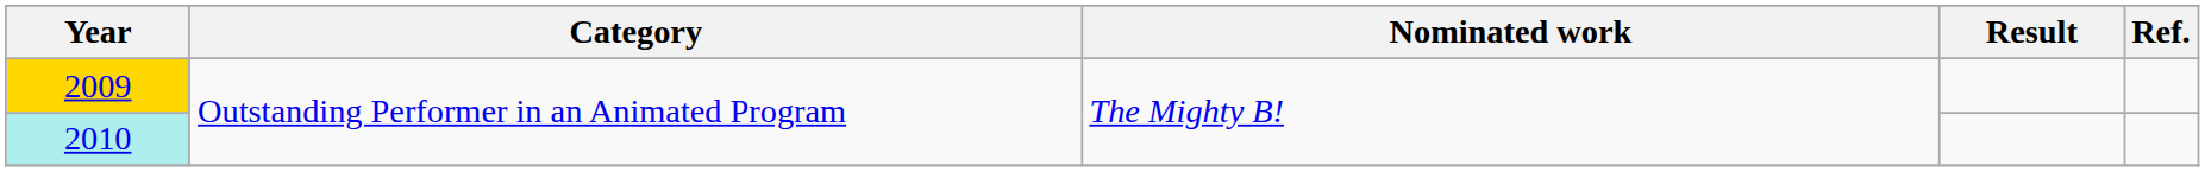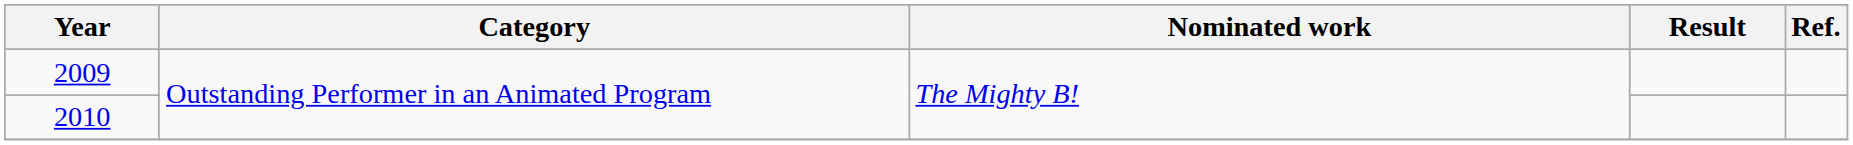2009 | Year: gold background -> no background
2010 | Year: paleturquoise background -> no background
